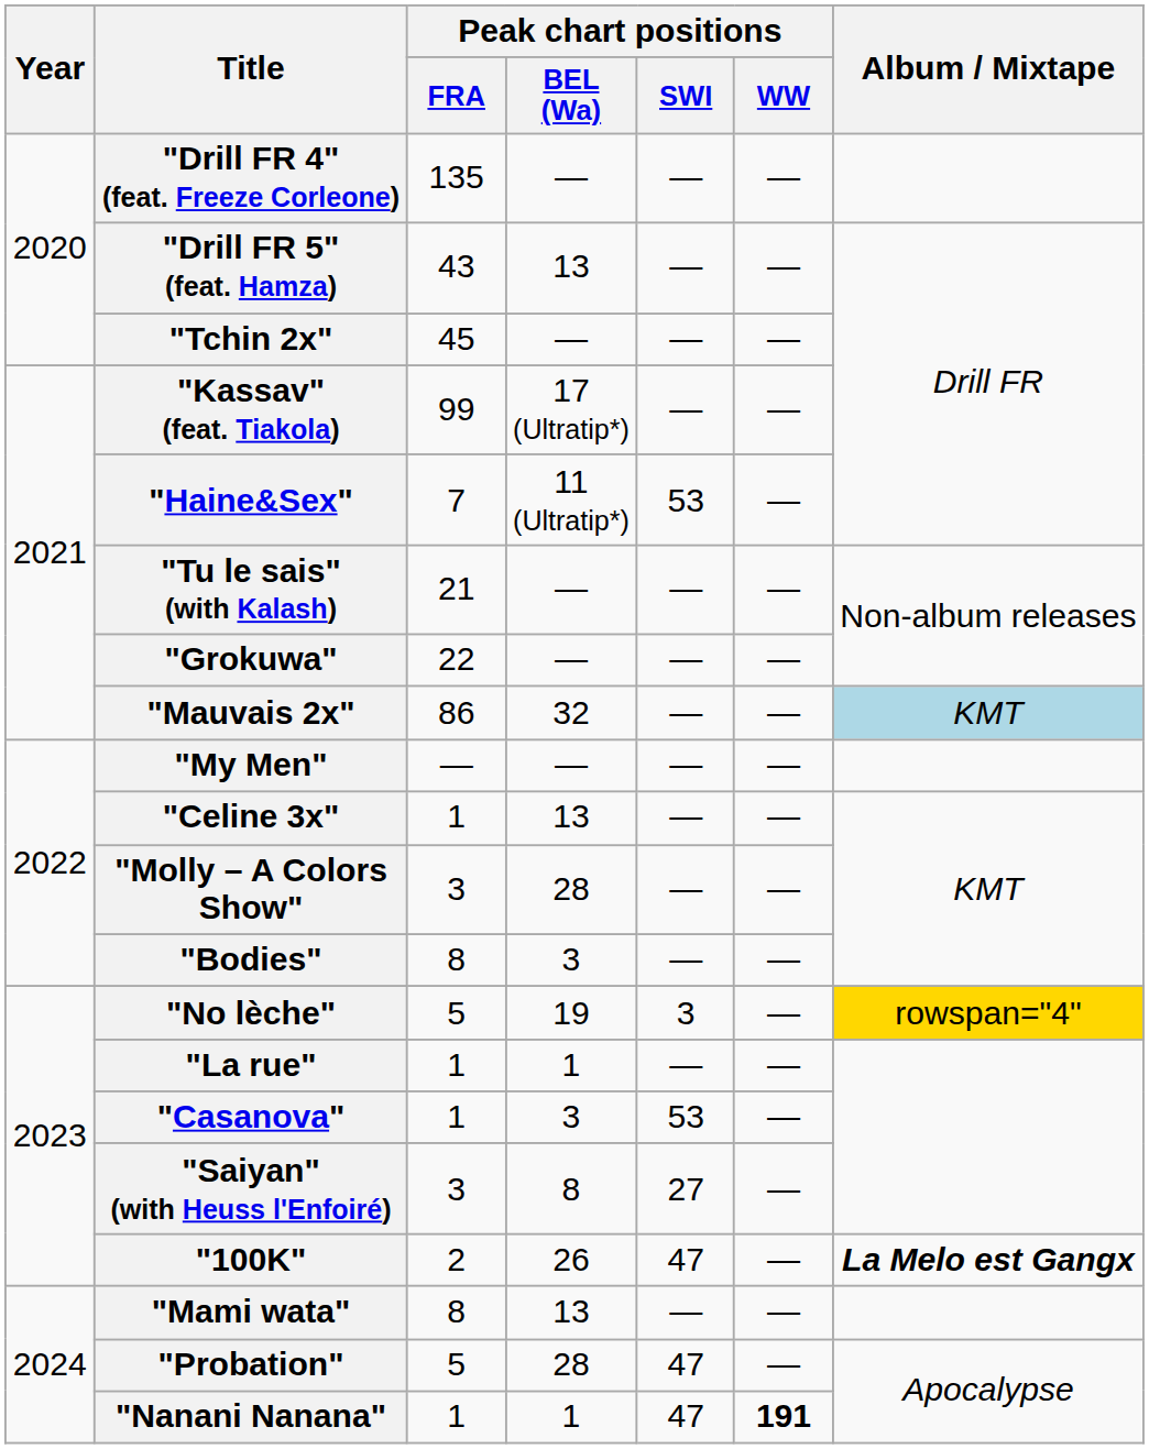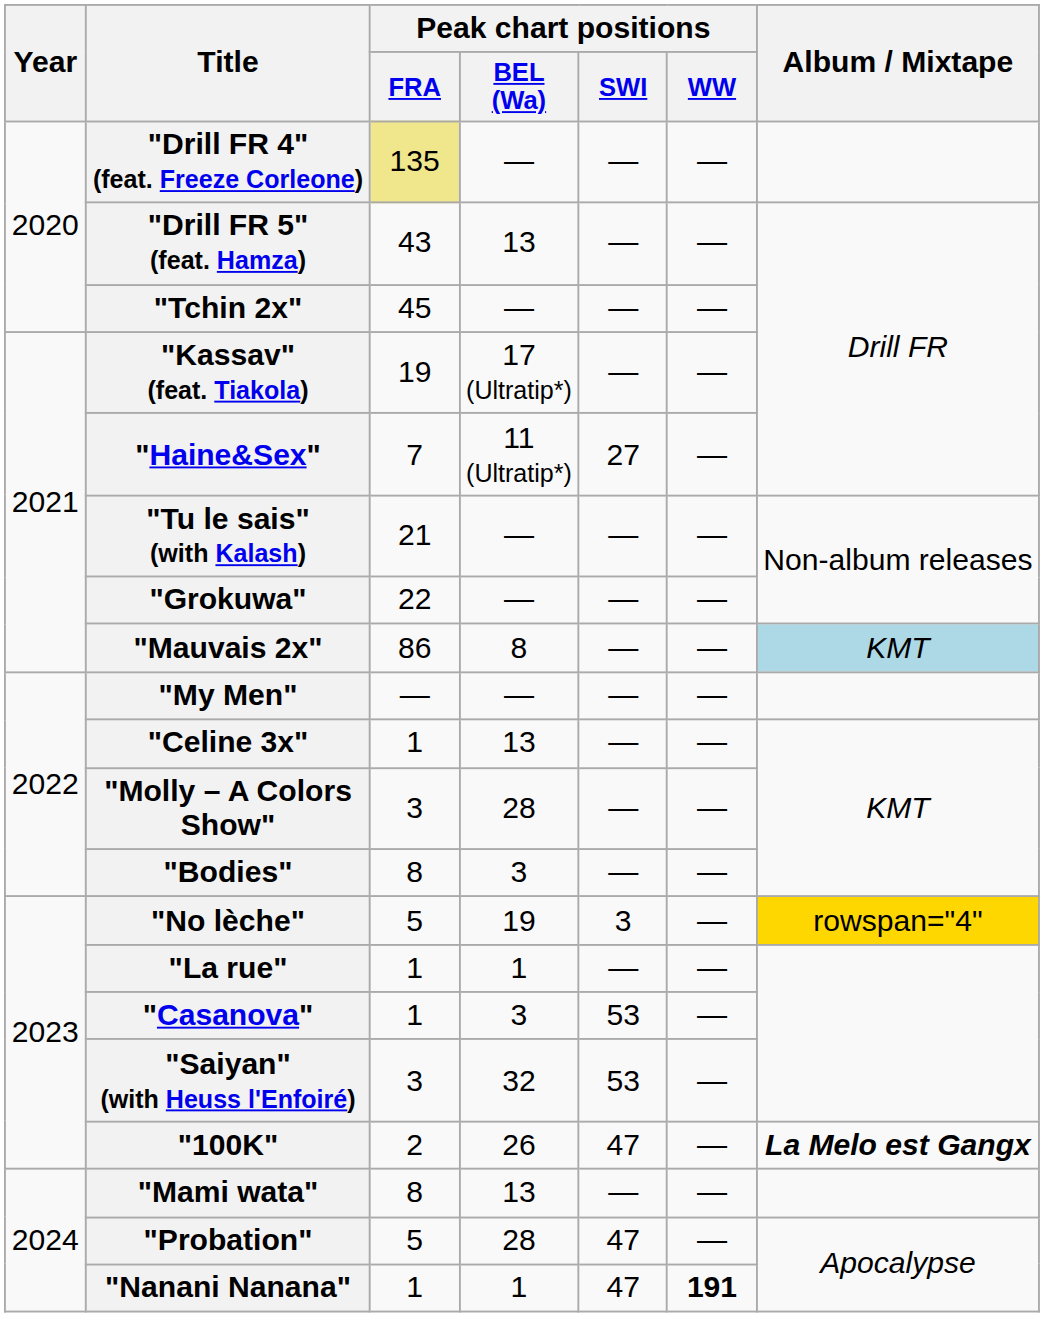"Drill FR 4" (feat. Freeze Corleone) | Peak chart positions / FRA: no background -> khaki background
"Kassav" (feat. Tiakola) | Peak chart positions / FRA: 99 -> 19
"Haine&Sex" | Peak chart positions / SWI: 53 -> 27
"Mauvais 2x" | Peak chart positions / BEL (Wa): 32 -> 8
"Saiyan" (with Heuss l'Enfoiré) | Peak chart positions / BEL (Wa): 8 -> 32
"Saiyan" (with Heuss l'Enfoiré) | Peak chart positions / SWI: 27 -> 53
